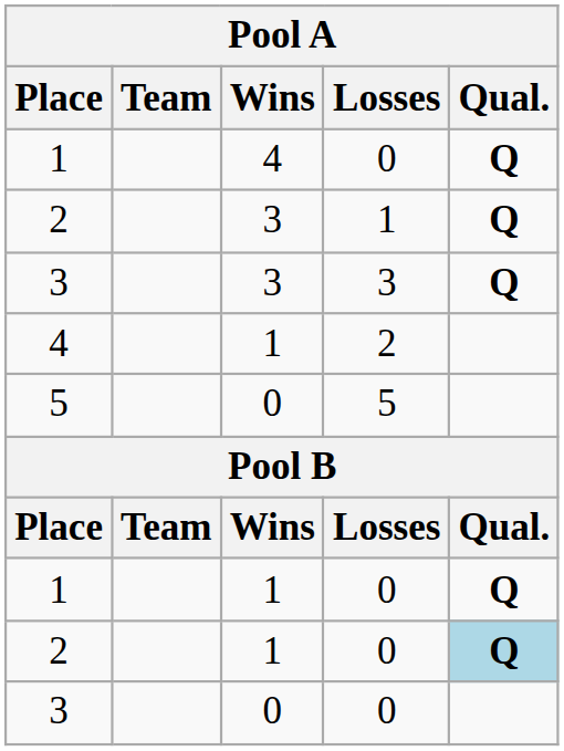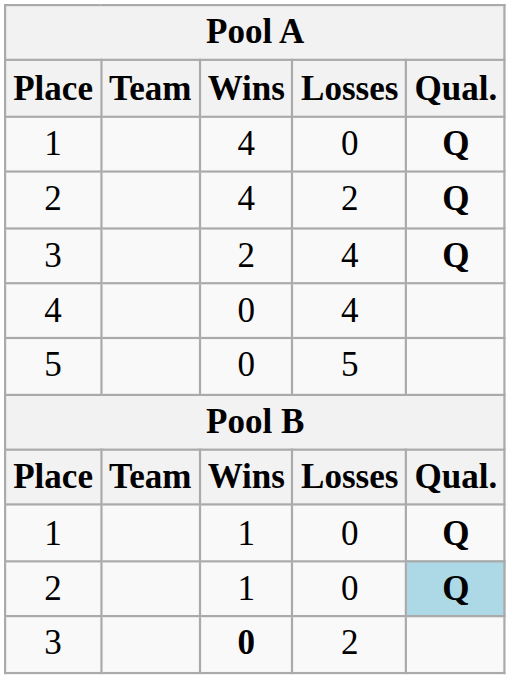row 4 | Wins: 3 -> 4
row 4 | Losses: 1 -> 2
row 5 | Wins: 3 -> 2
row 5 | Losses: 3 -> 4
row 6 | Wins: 1 -> 0
row 6 | Losses: 2 -> 4
row 12 | Wins: normal -> bold
row 12 | Losses: 0 -> 2
